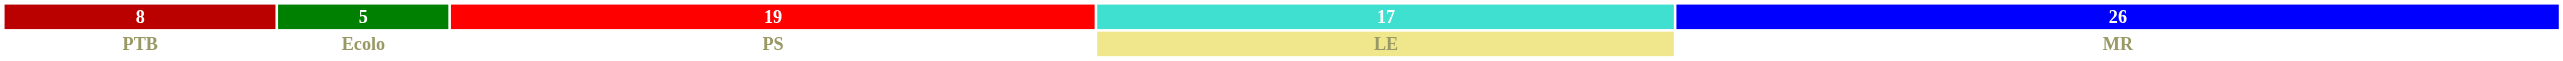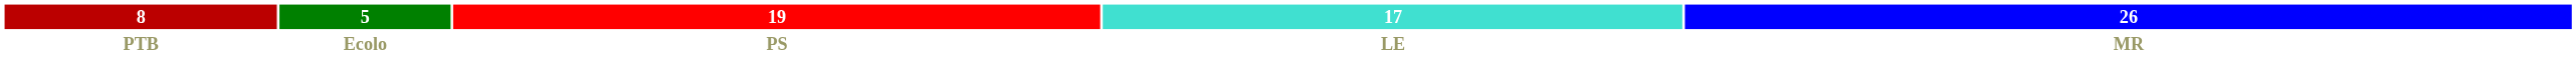PTB | column 4: khaki background -> no background
